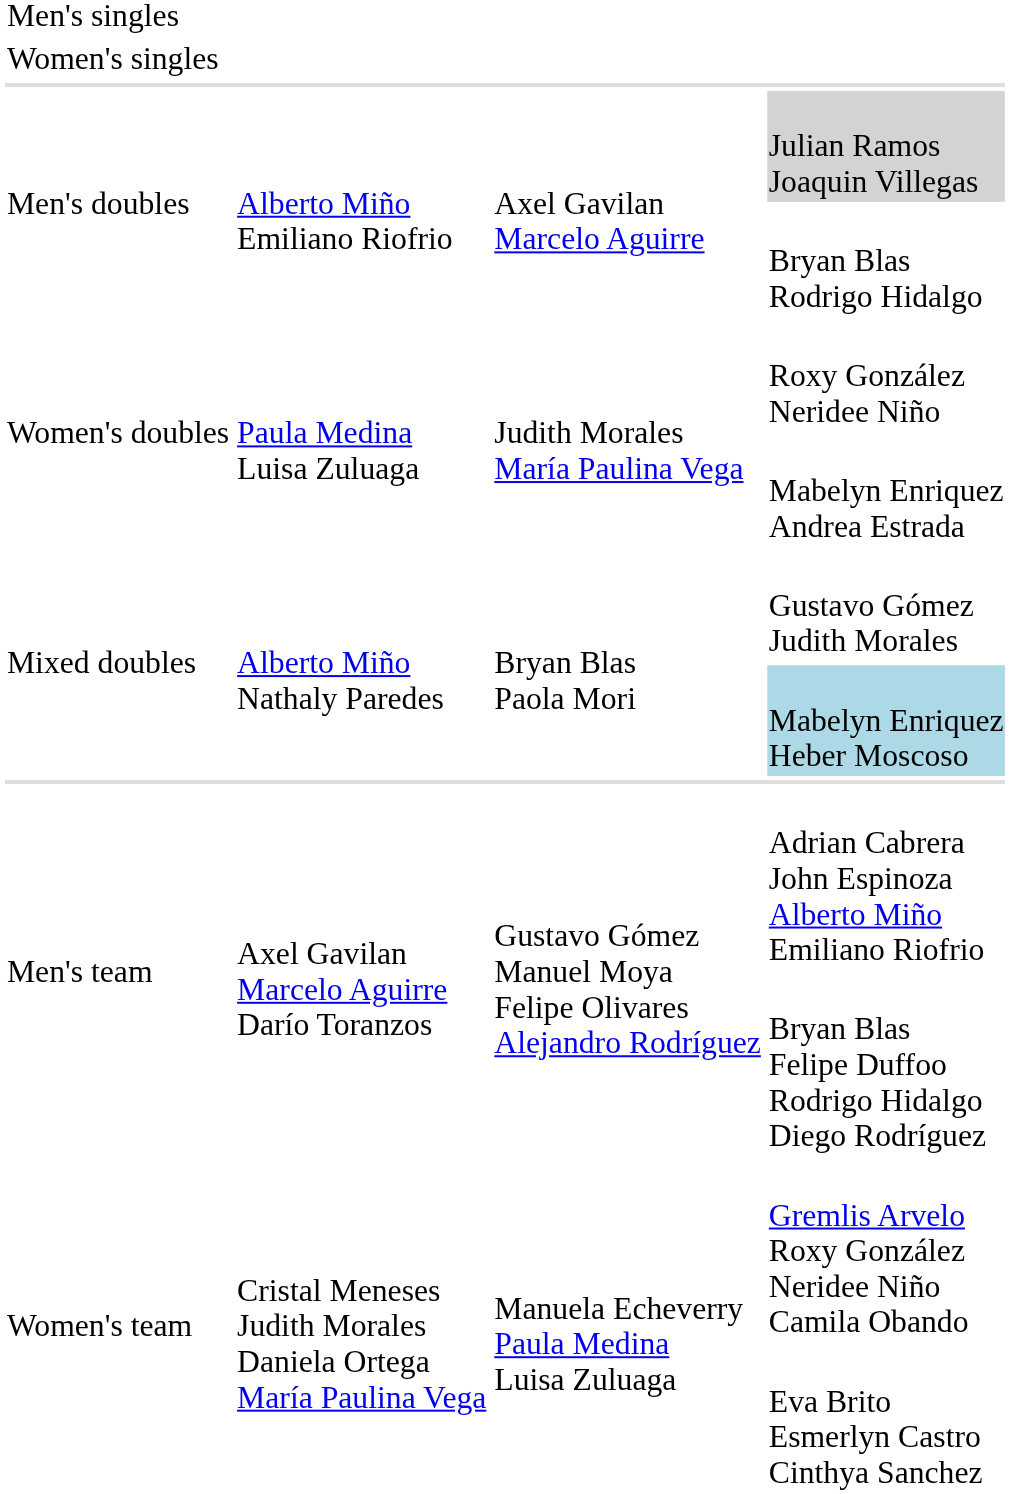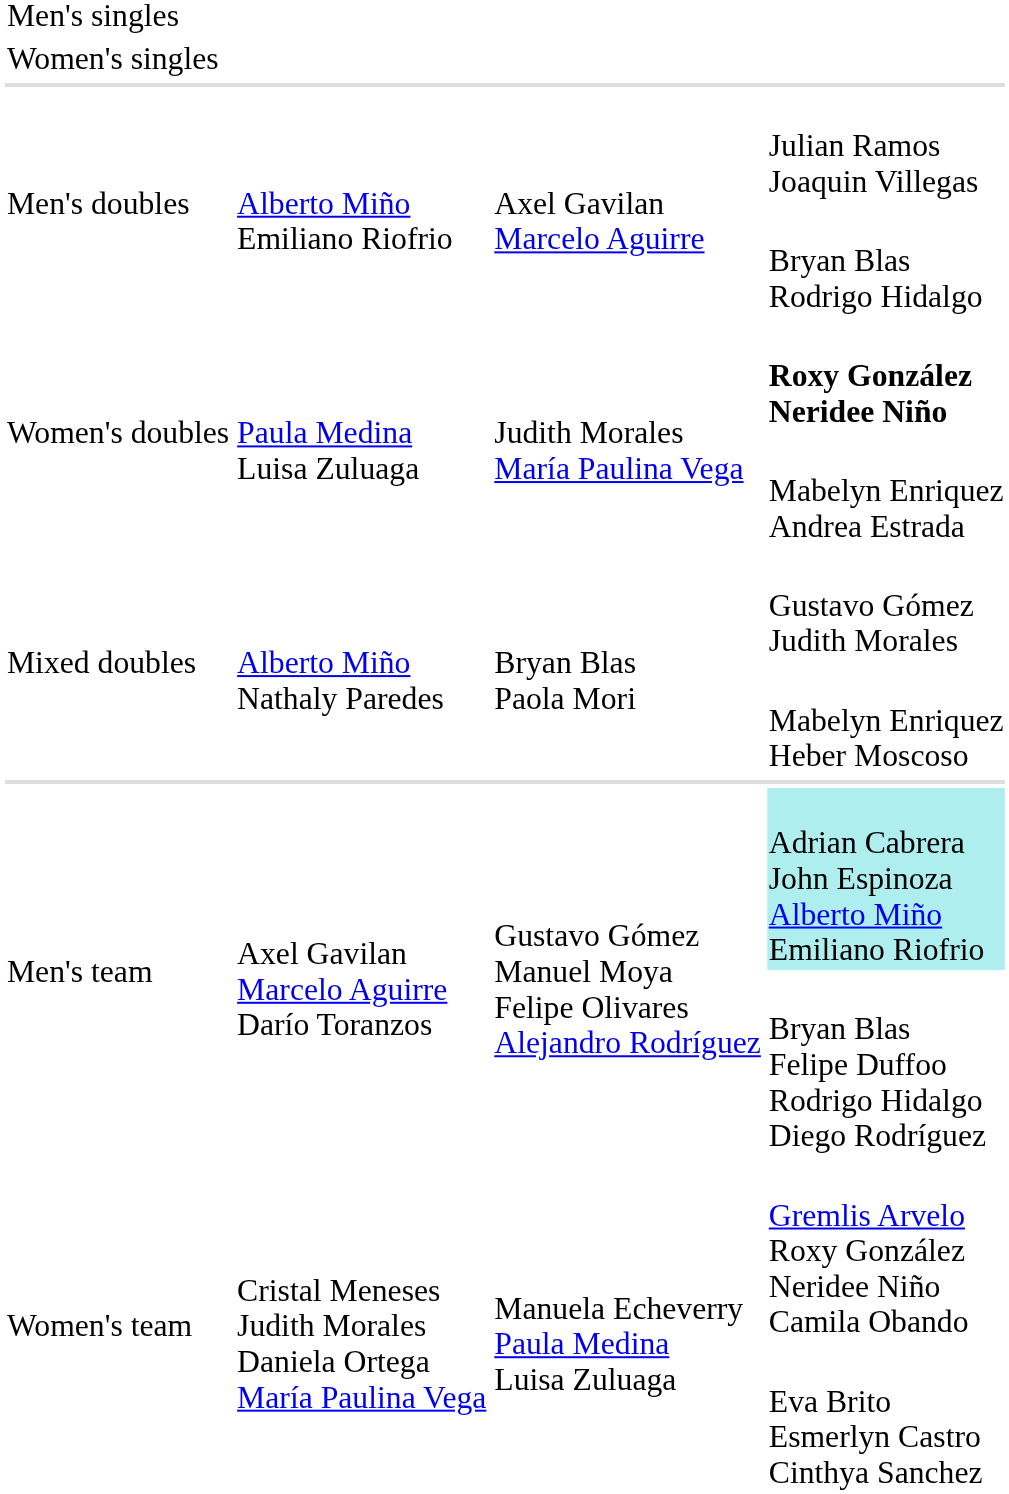Julian Ramos Joaquin Villegas | column 4: lightgrey background -> no background
Roxy González Neridee Niño | column 4: normal -> bold
Mabelyn Enriquez Heber Moscoso | column 4: lightblue background -> no background
Adrian Cabrera John Espinoza Alberto Miño Emiliano Riofrio | column 4: no background -> paleturquoise background
